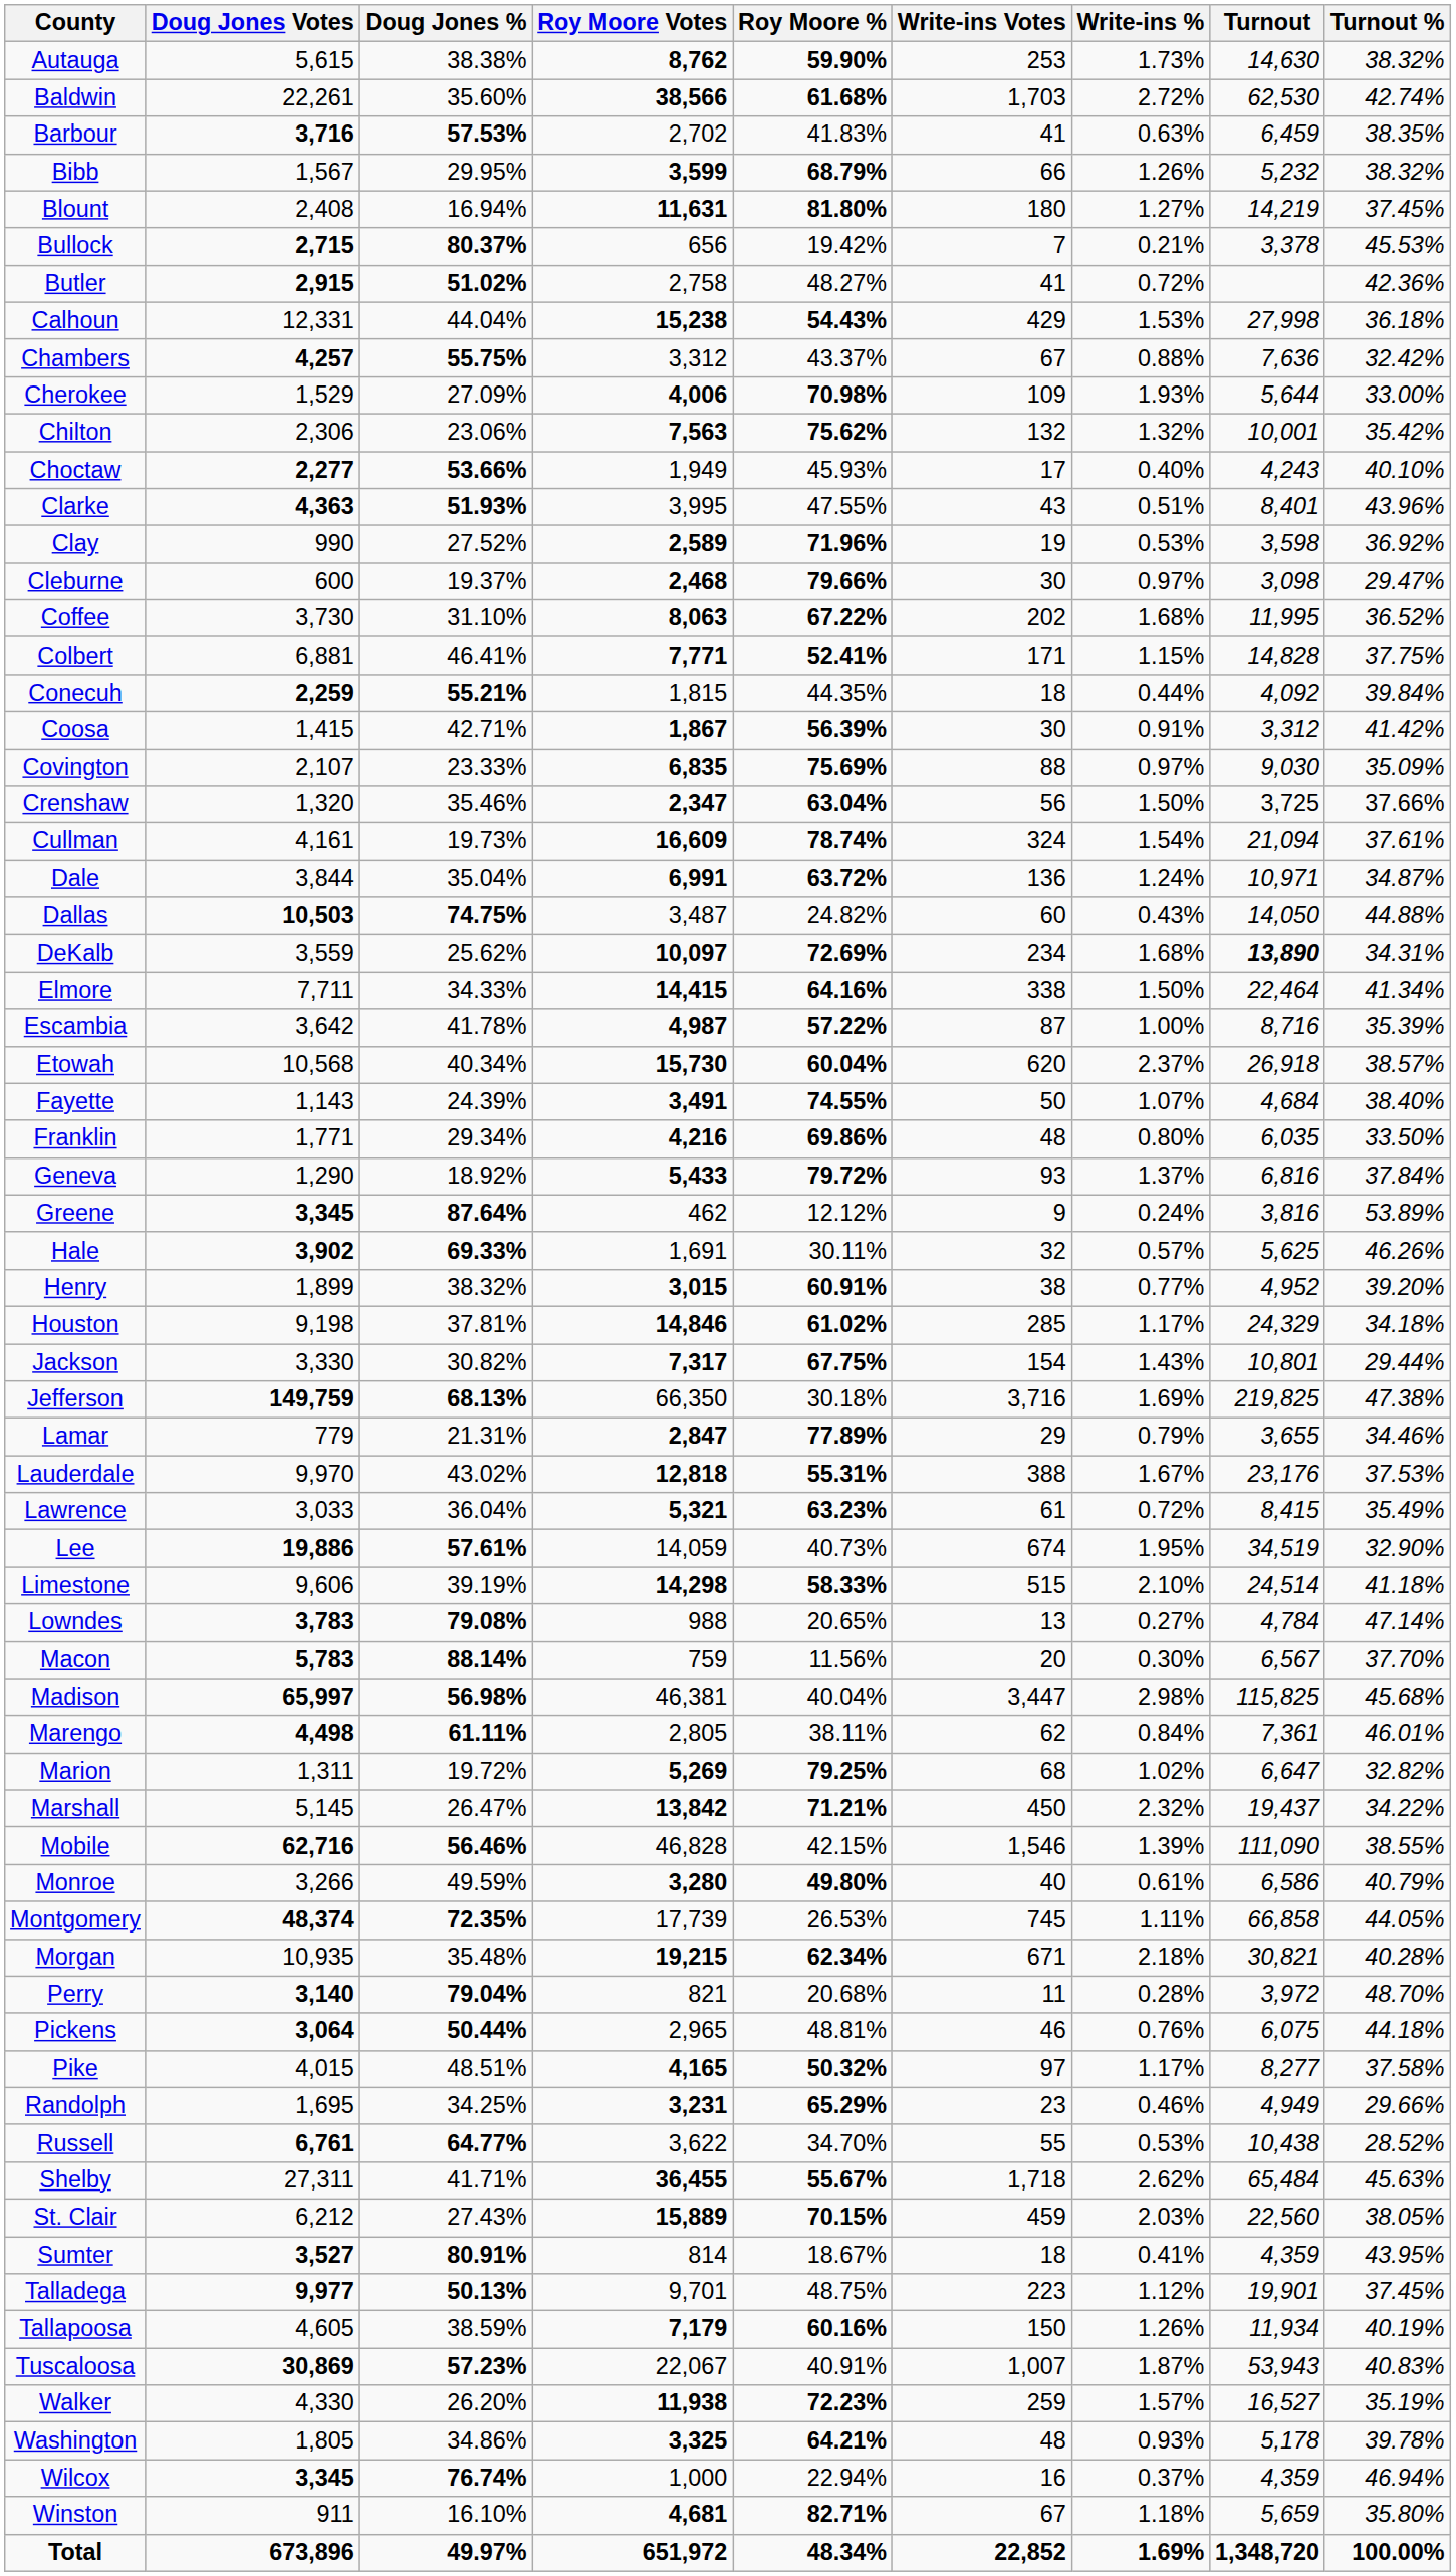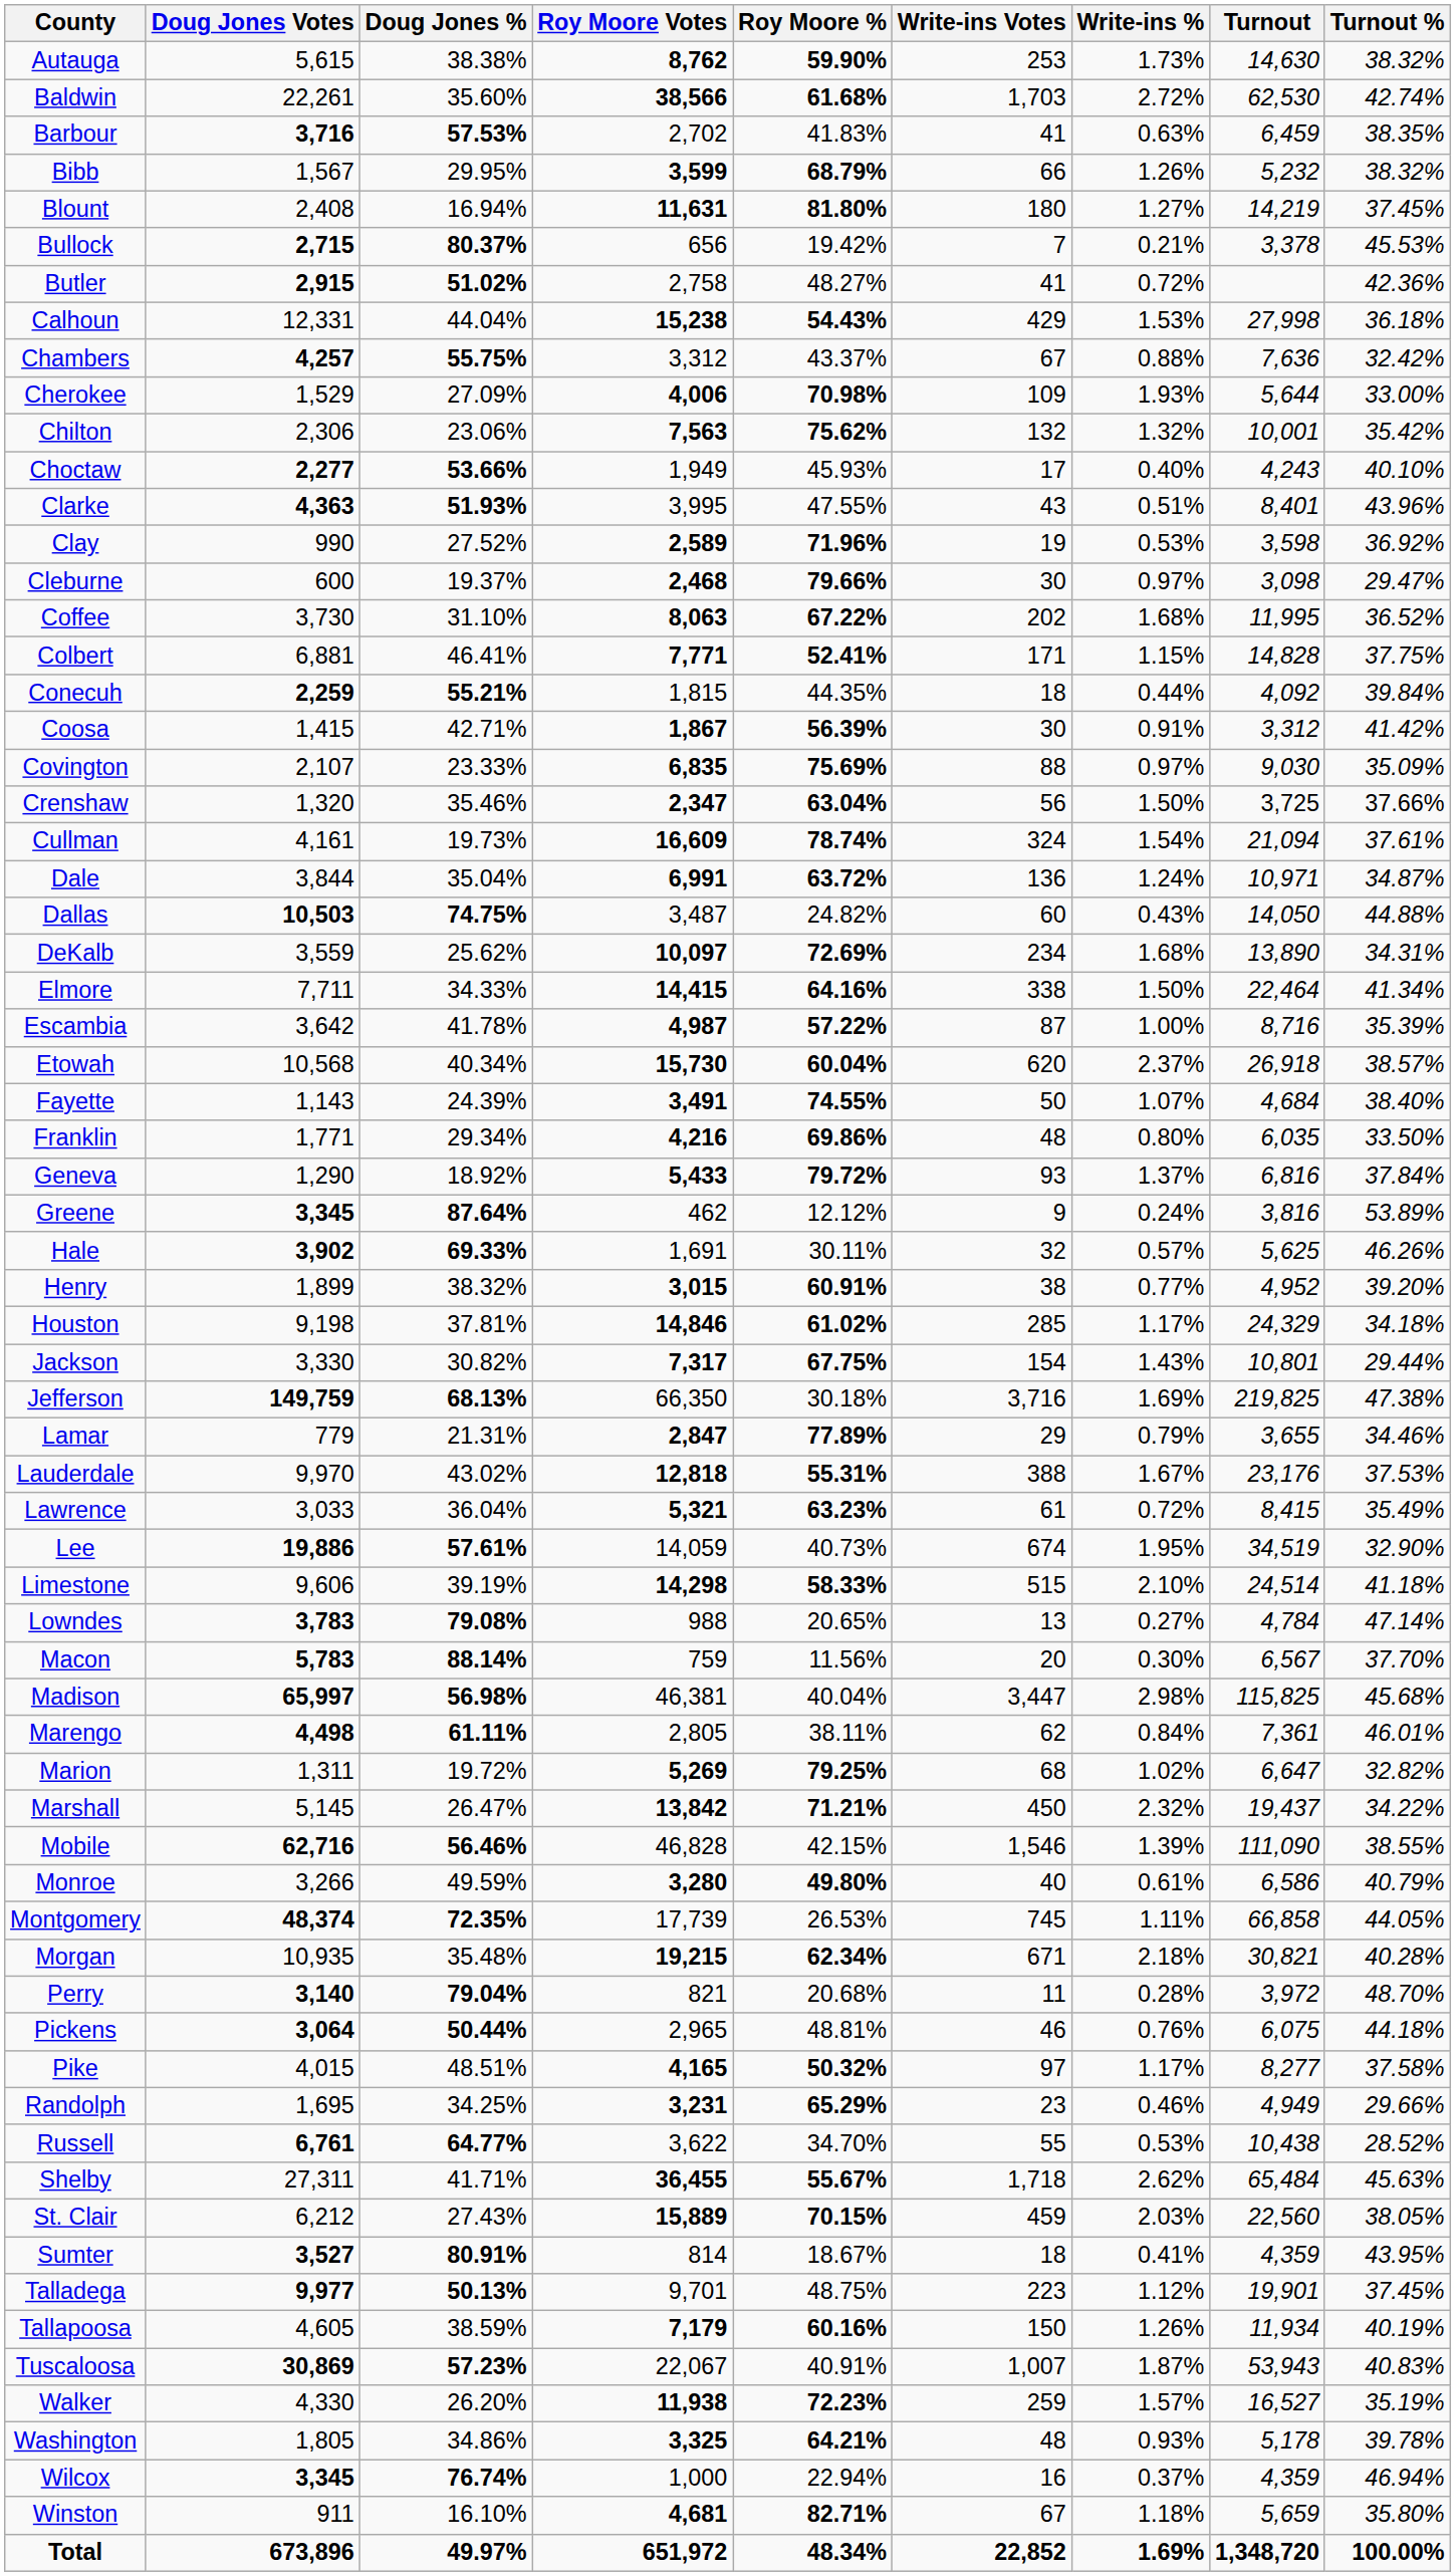DeKalb | Turnout: bold -> normal
